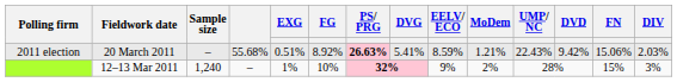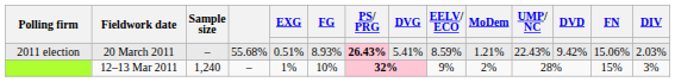2011 election | FG: 8.92% -> 8.93%
2011 election | PS/ PRG: 26.63% -> 26.43%
